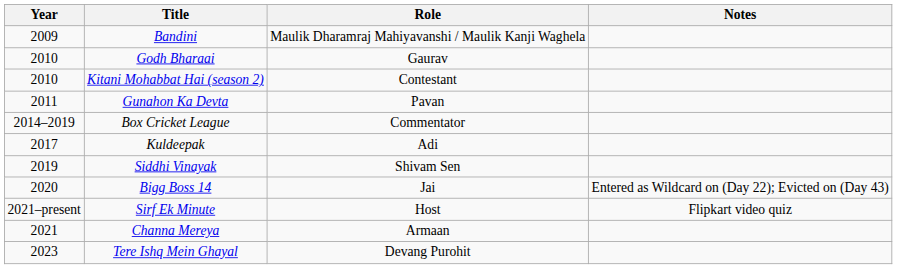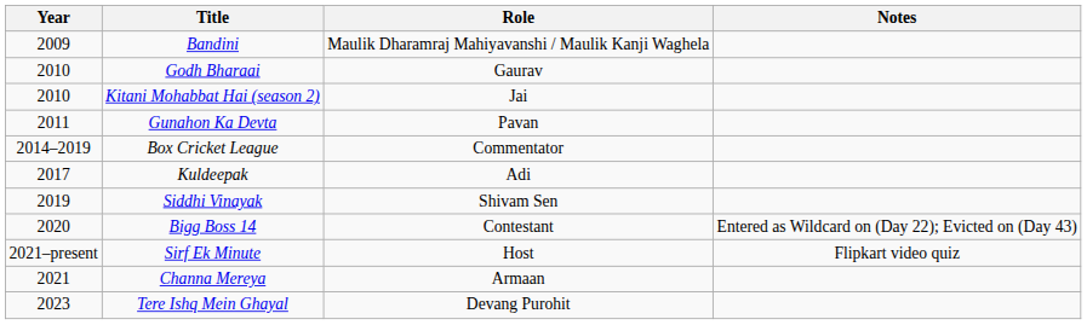Kitani Mohabbat Hai (season 2) | Role: Contestant -> Jai
Bigg Boss 14 | Role: Jai -> Contestant
